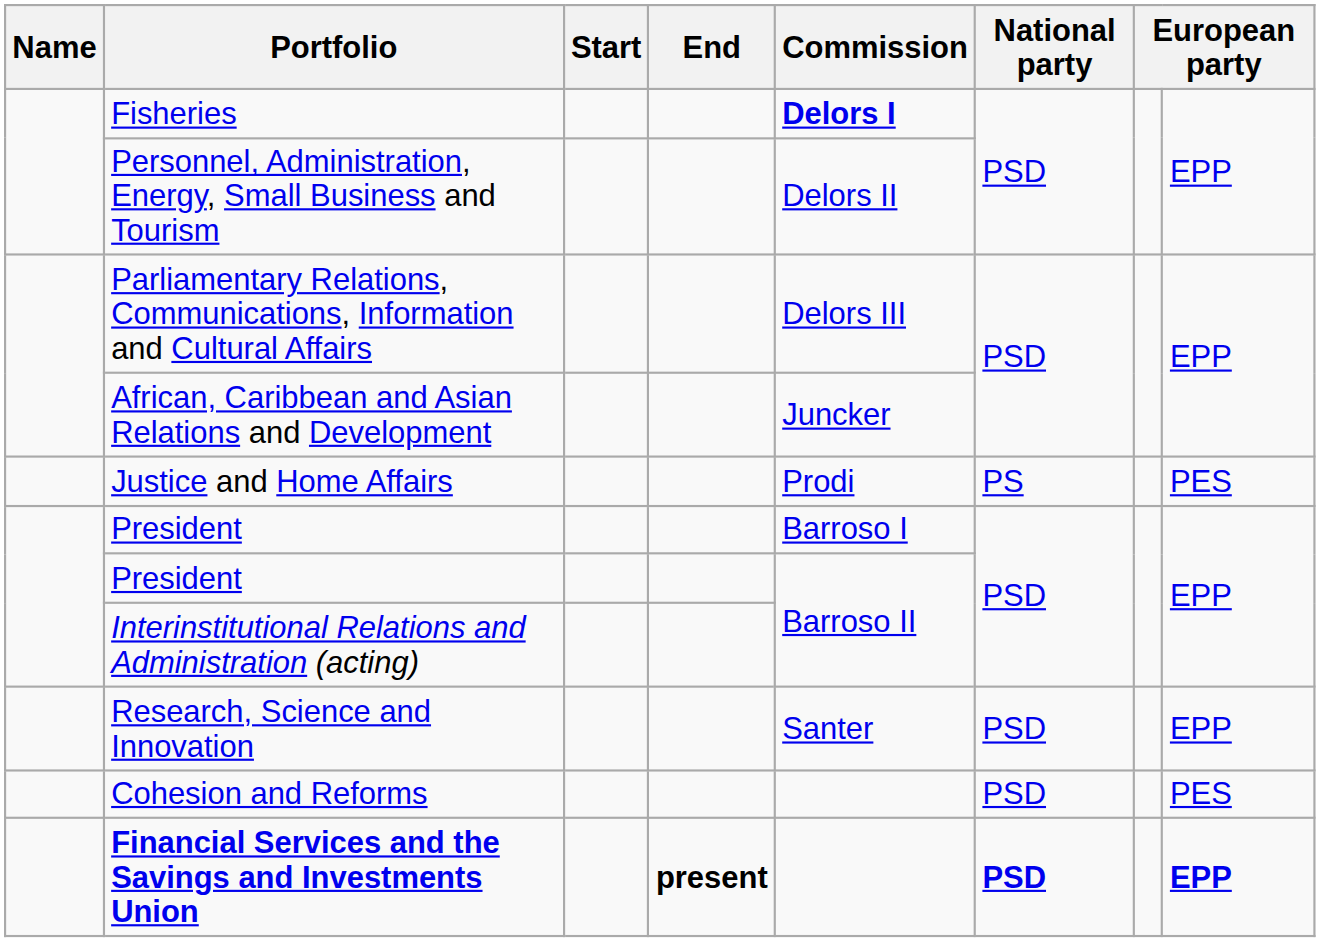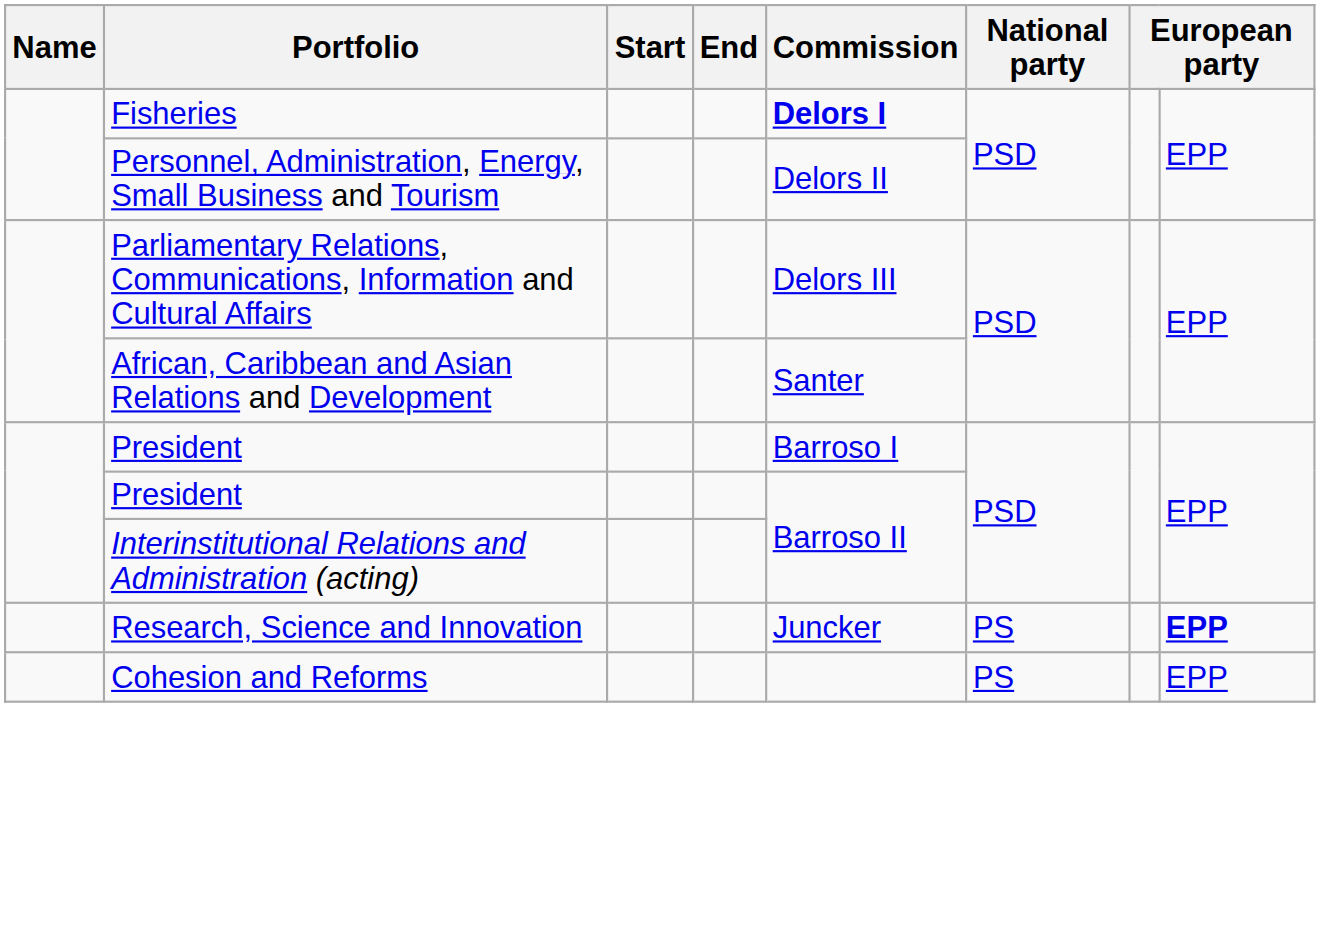African, Caribbean and Asian Relations and Development | Commission: Juncker -> Santer
- row: Justice and Home Affairs | Prodi | PS | PES
Research, Science and Innovation | Commission: Santer -> Juncker
Research, Science and Innovation | National party: PSD -> PS
Research, Science and Innovation | column 8: normal -> bold
Cohesion and Reforms | National party: PSD -> PS
Cohesion and Reforms | column 8: PES -> EPP
- row: Financial Services and the Savings and Investments Union | present | PSD | EPP
